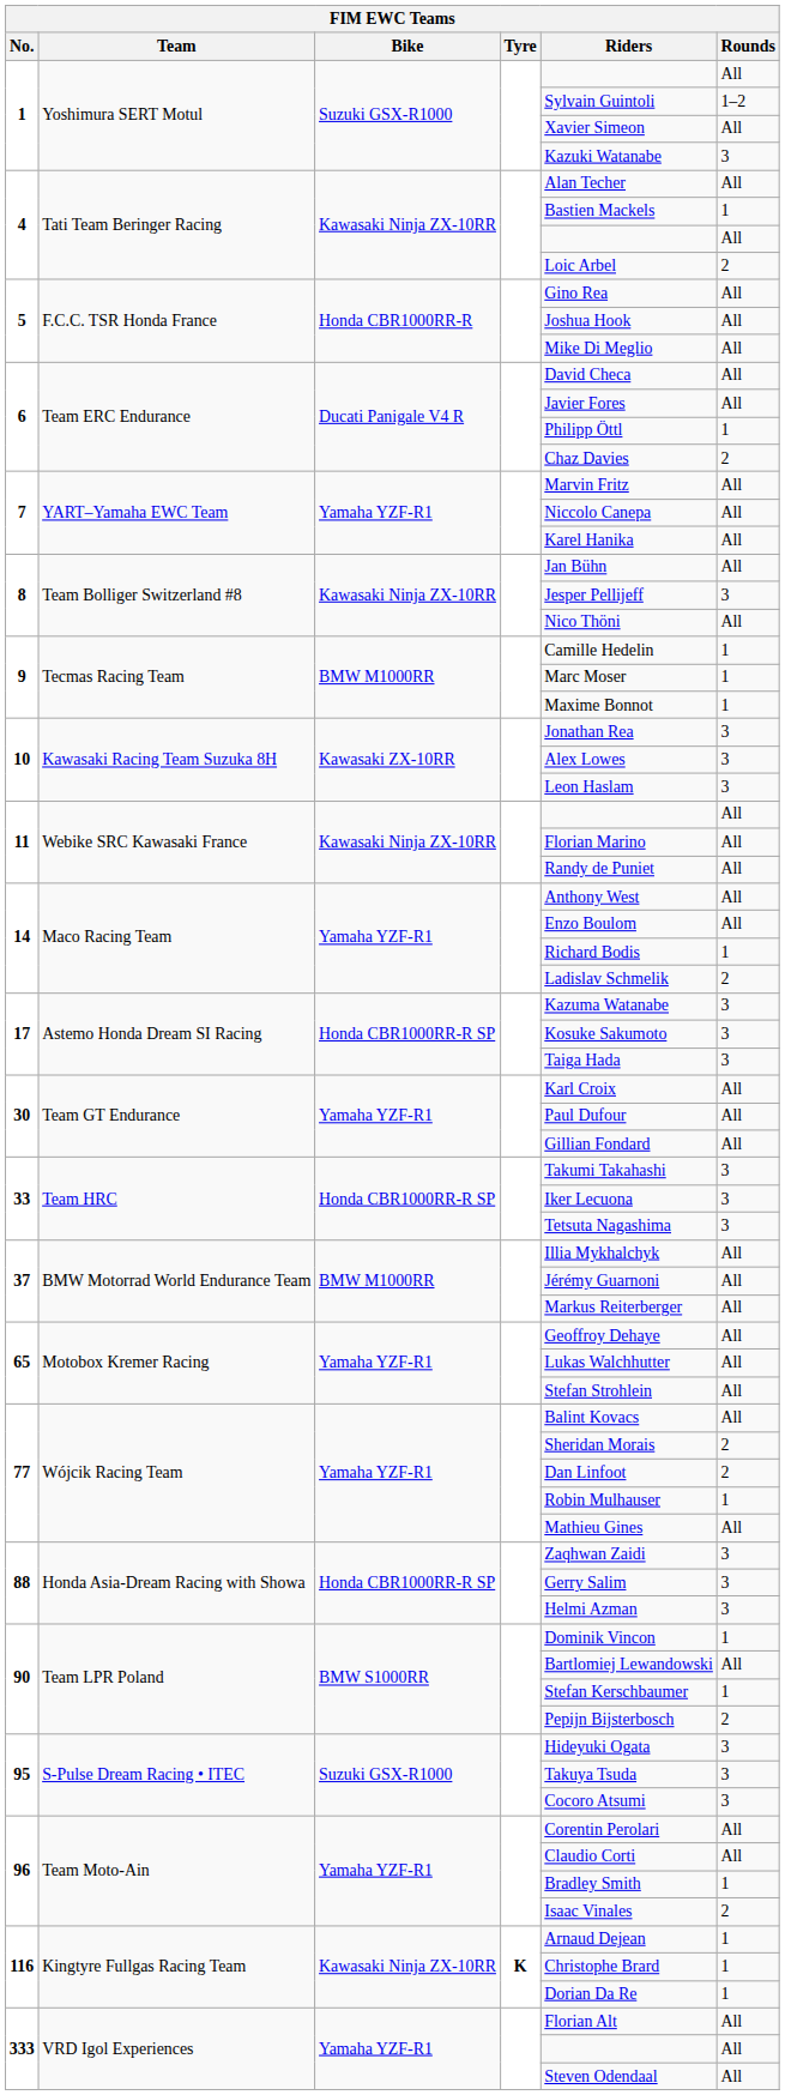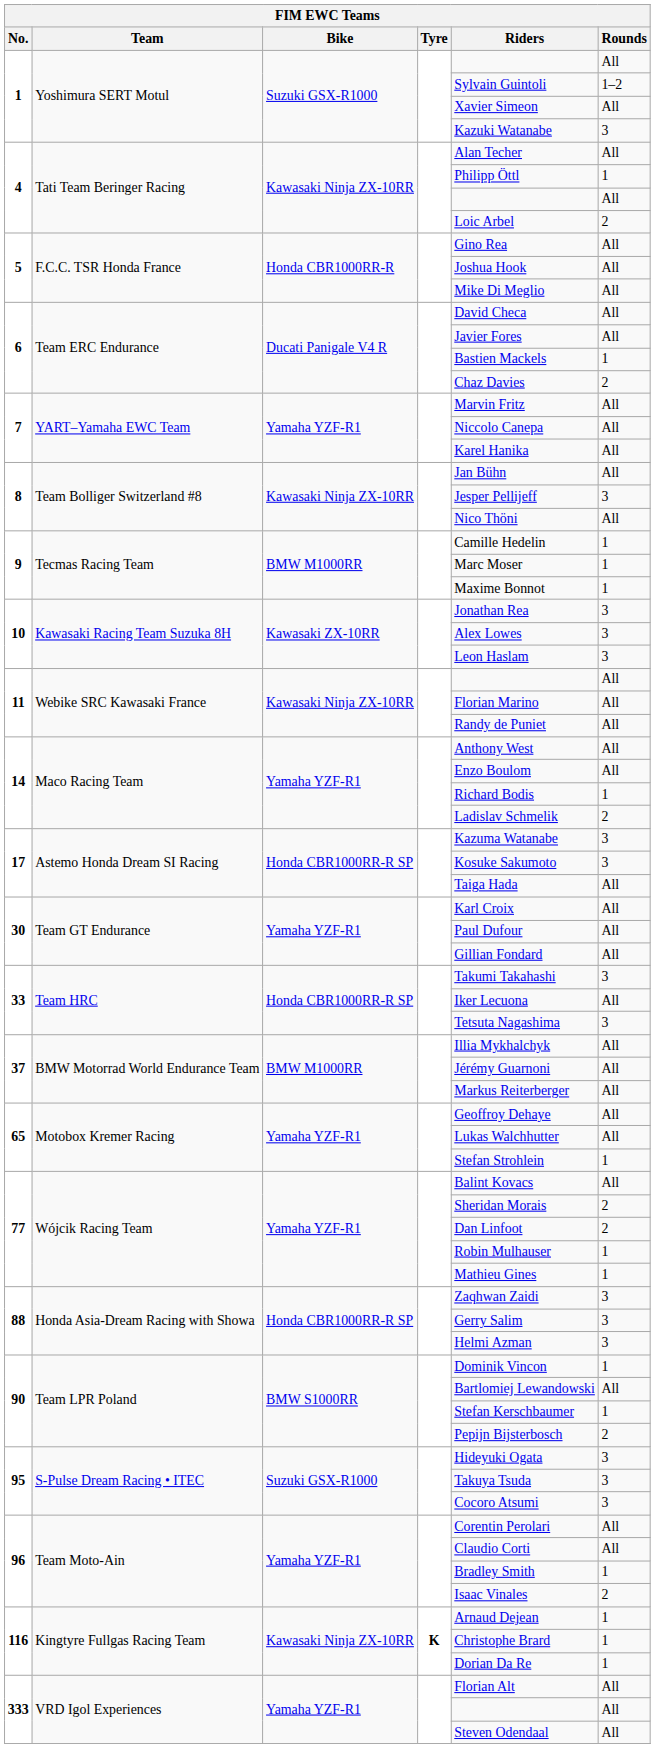row 8 | Riders: Bastien Mackels -> Philipp Öttl
row 16 | Riders: Philipp Öttl -> Bastien Mackels
row 39 | Rounds: 3 -> All
row 44 | Rounds: 3 -> All
row 51 | Rounds: All -> 1
row 56 | Rounds: All -> 1
